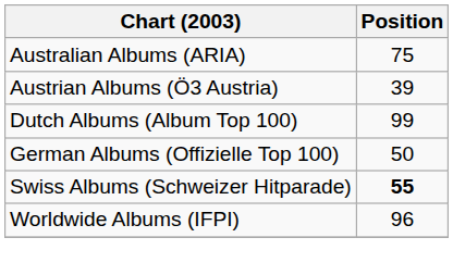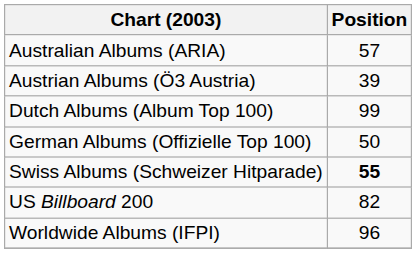Australian Albums (ARIA) | Position: 75 -> 57
+ row: US Billboard 200 | 82
